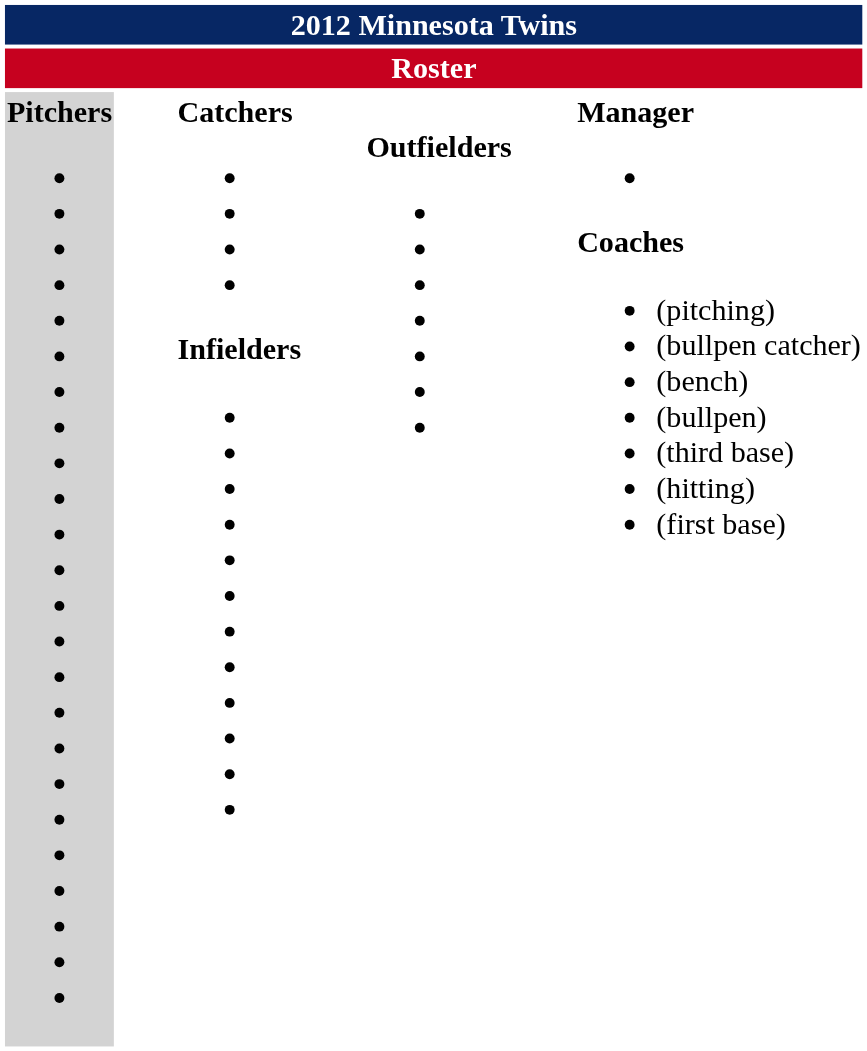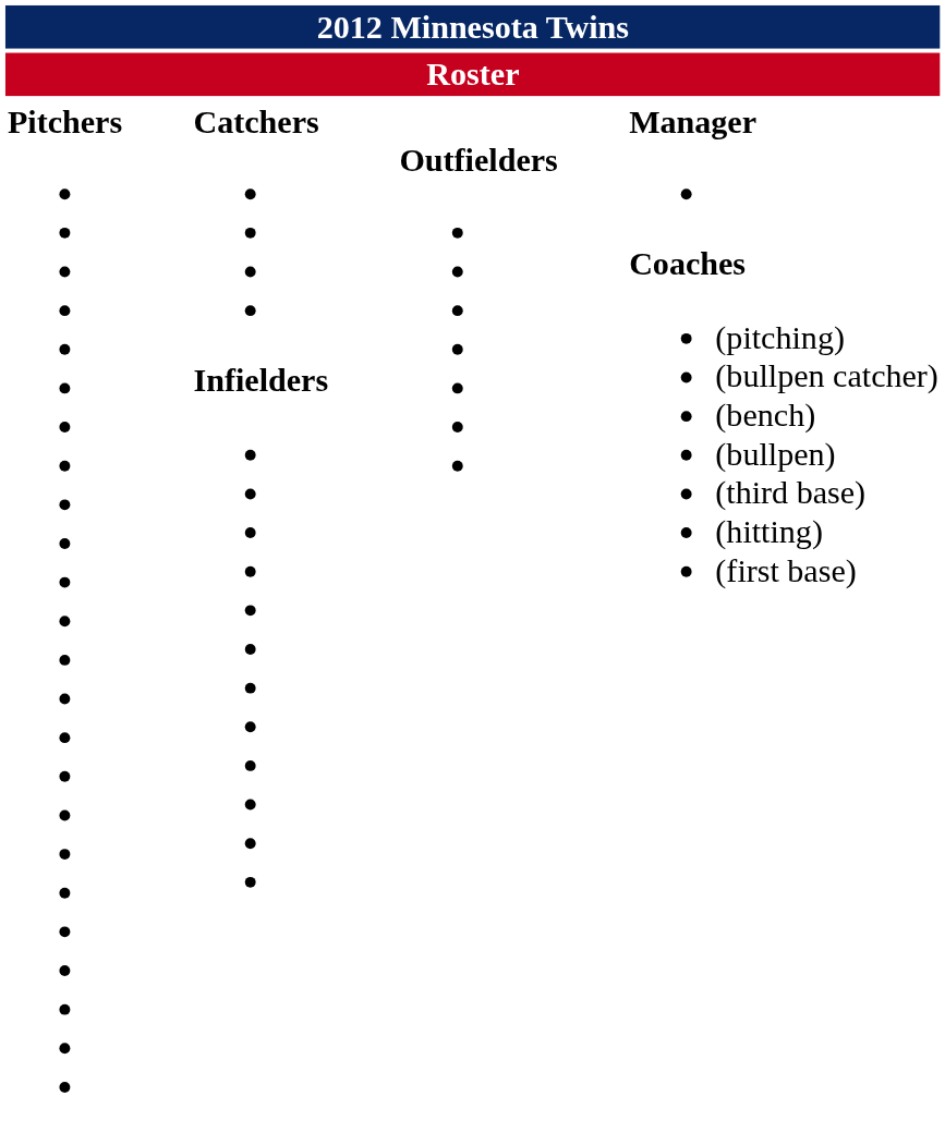Pitchers | column 1: lightgrey background -> no background
